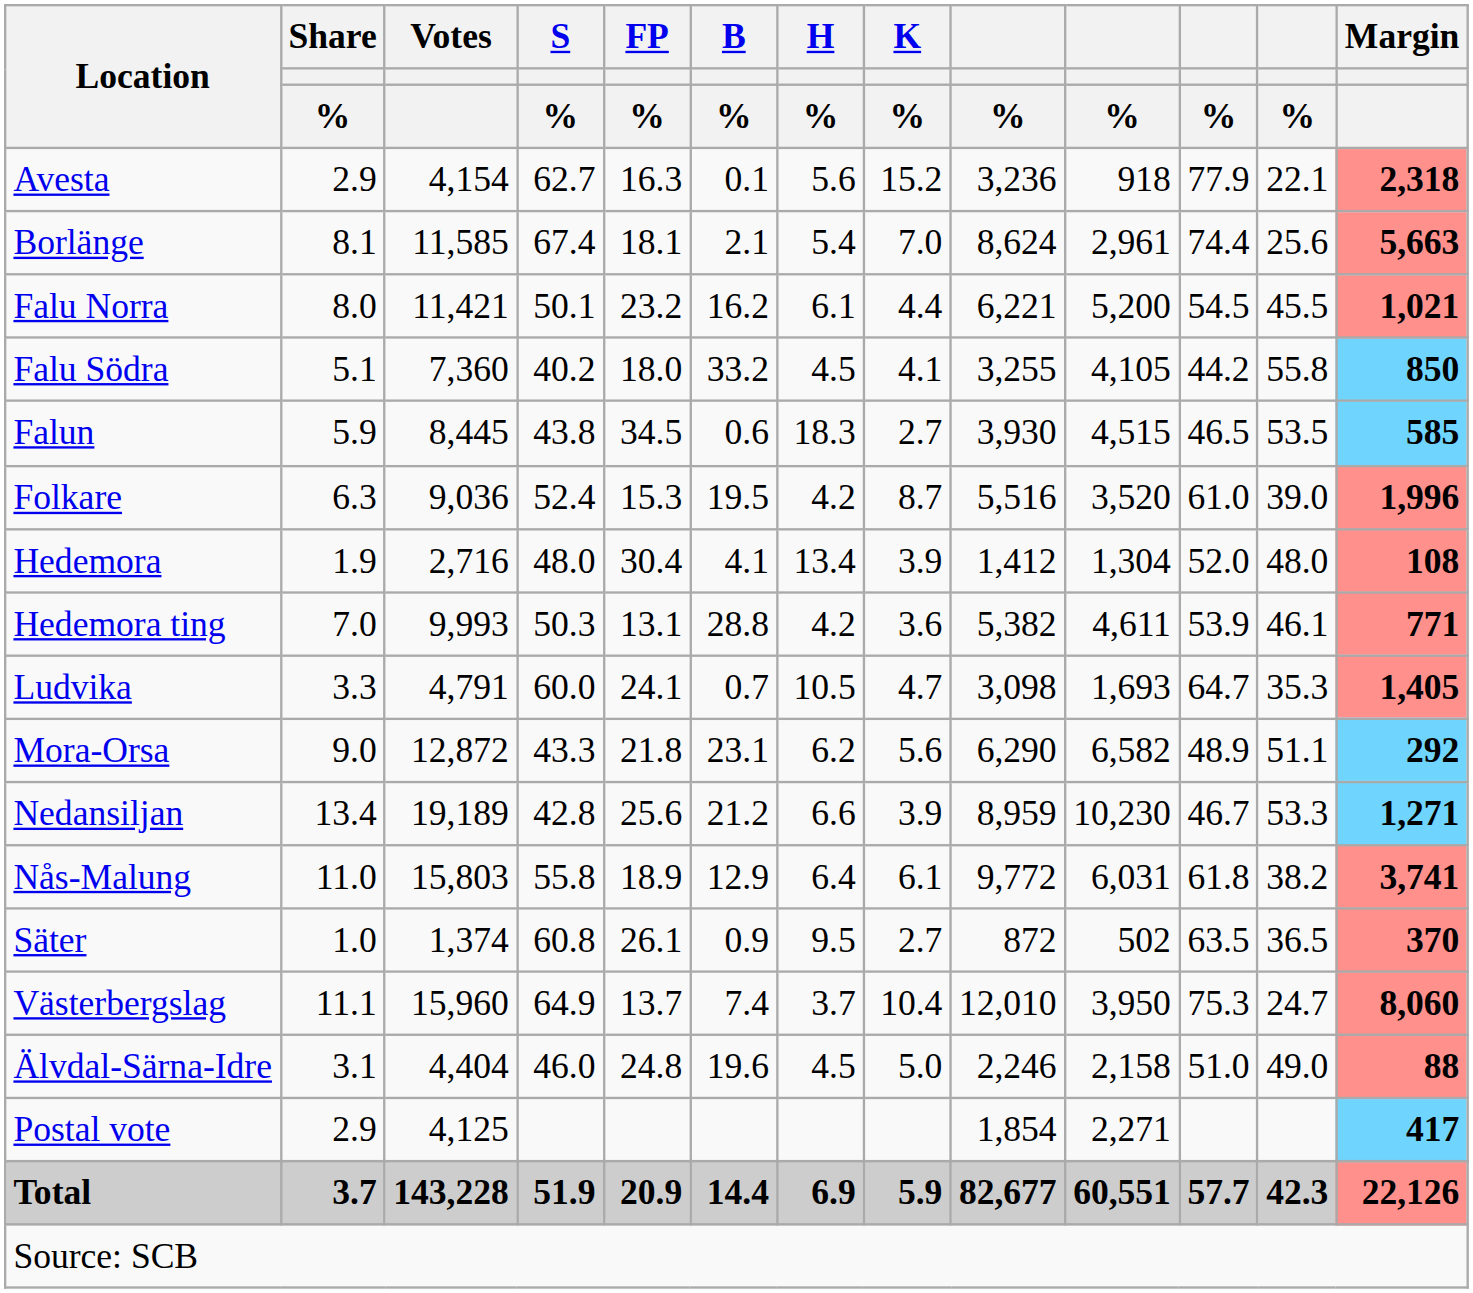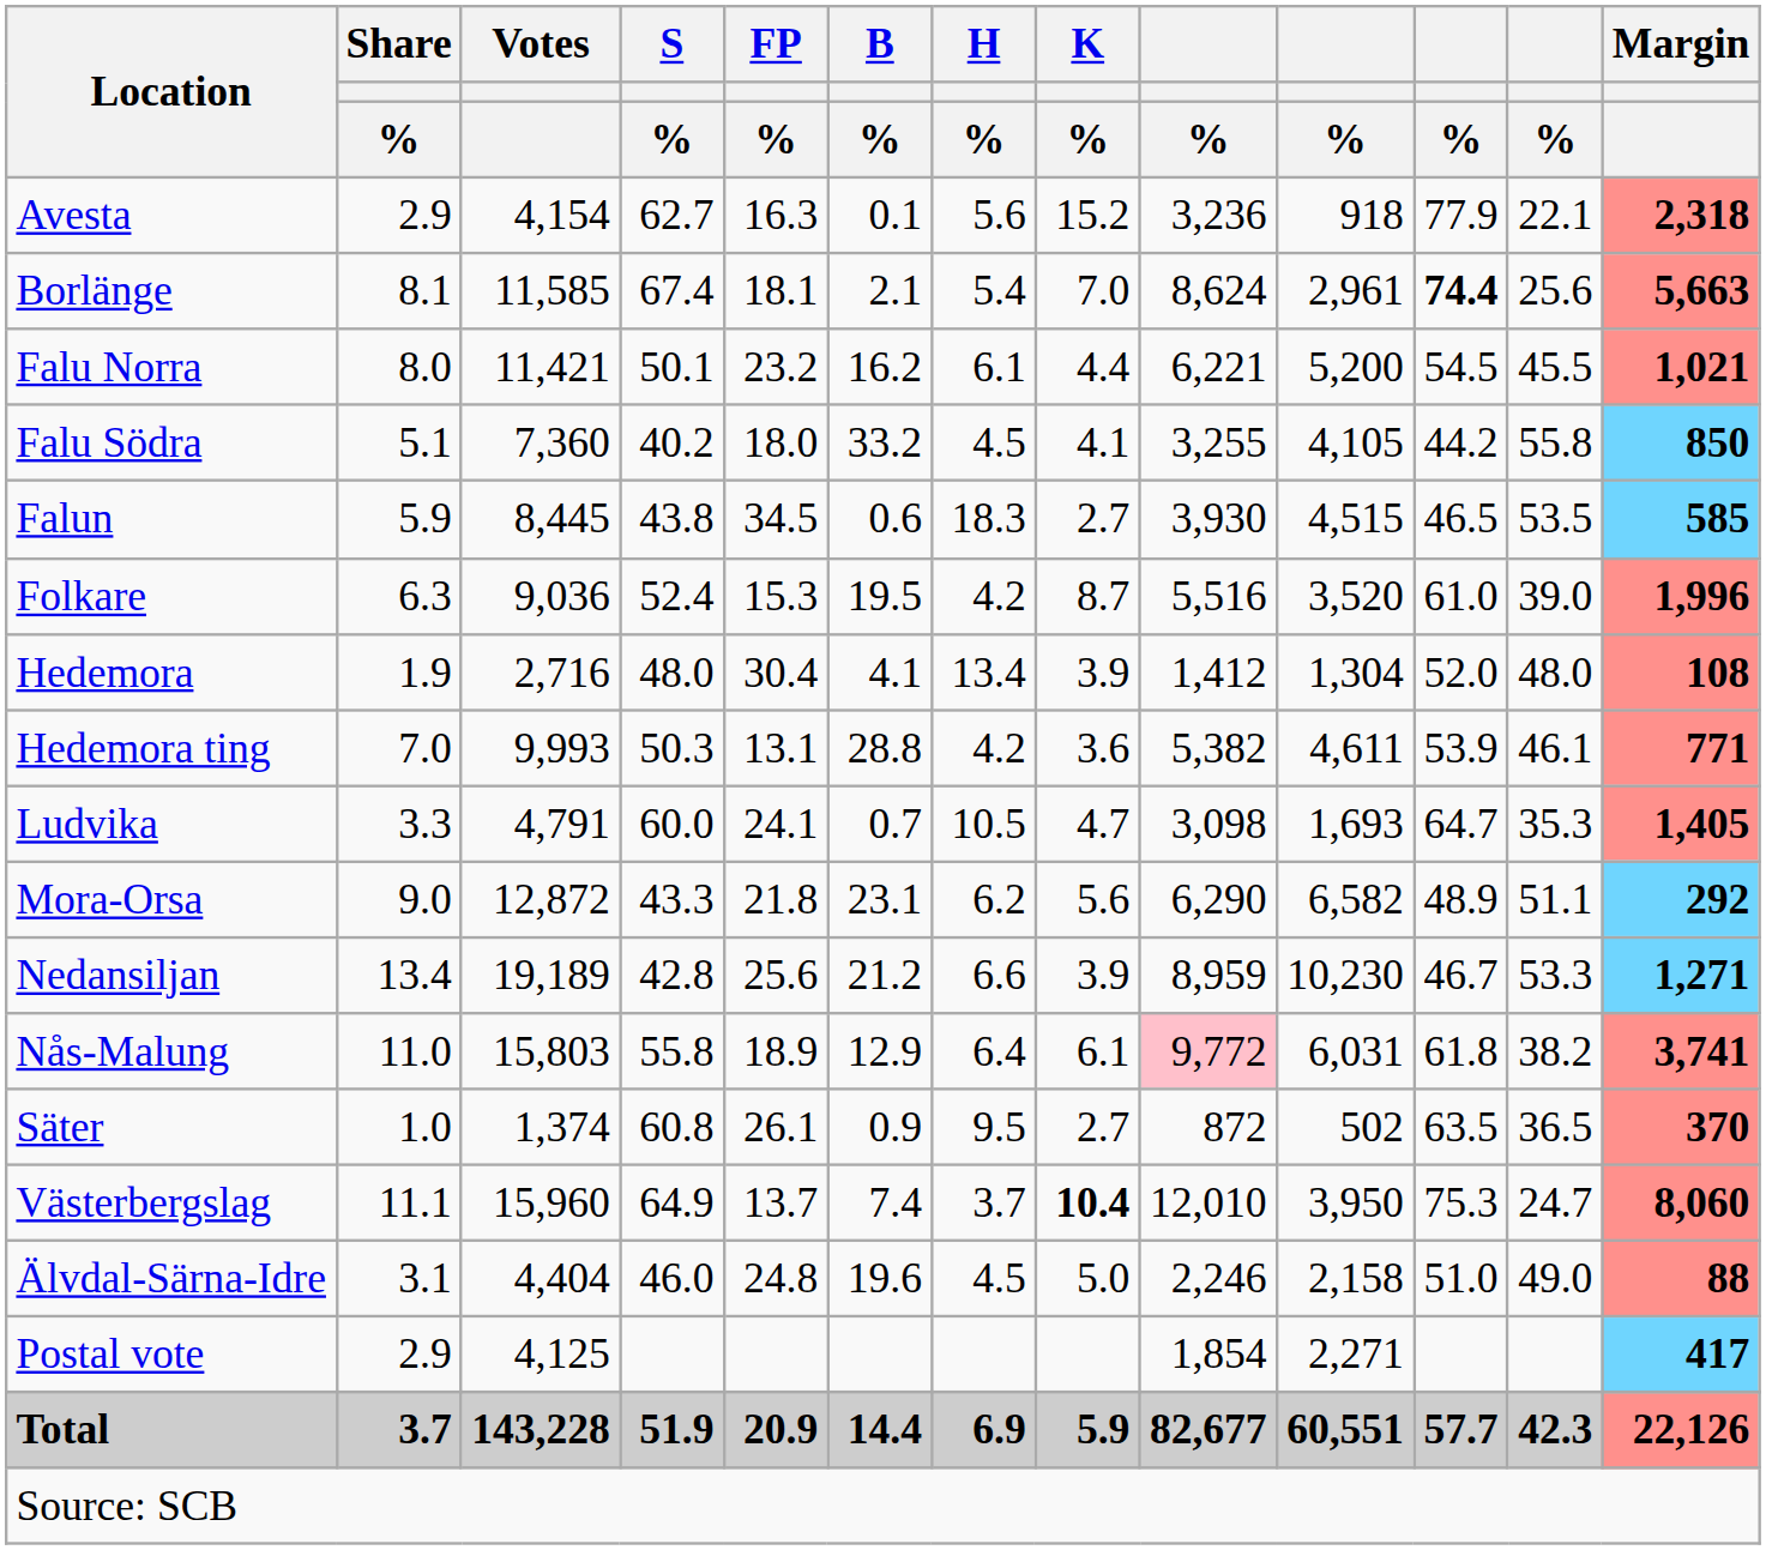Borlänge | column 11: normal -> bold
Nås-Malung | column 9: no background -> pink background
Västerbergslag | K / %: normal -> bold
